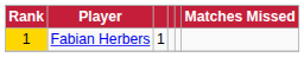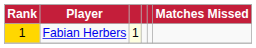Fabian Herbers | column 3: no background -> lightyellow background
